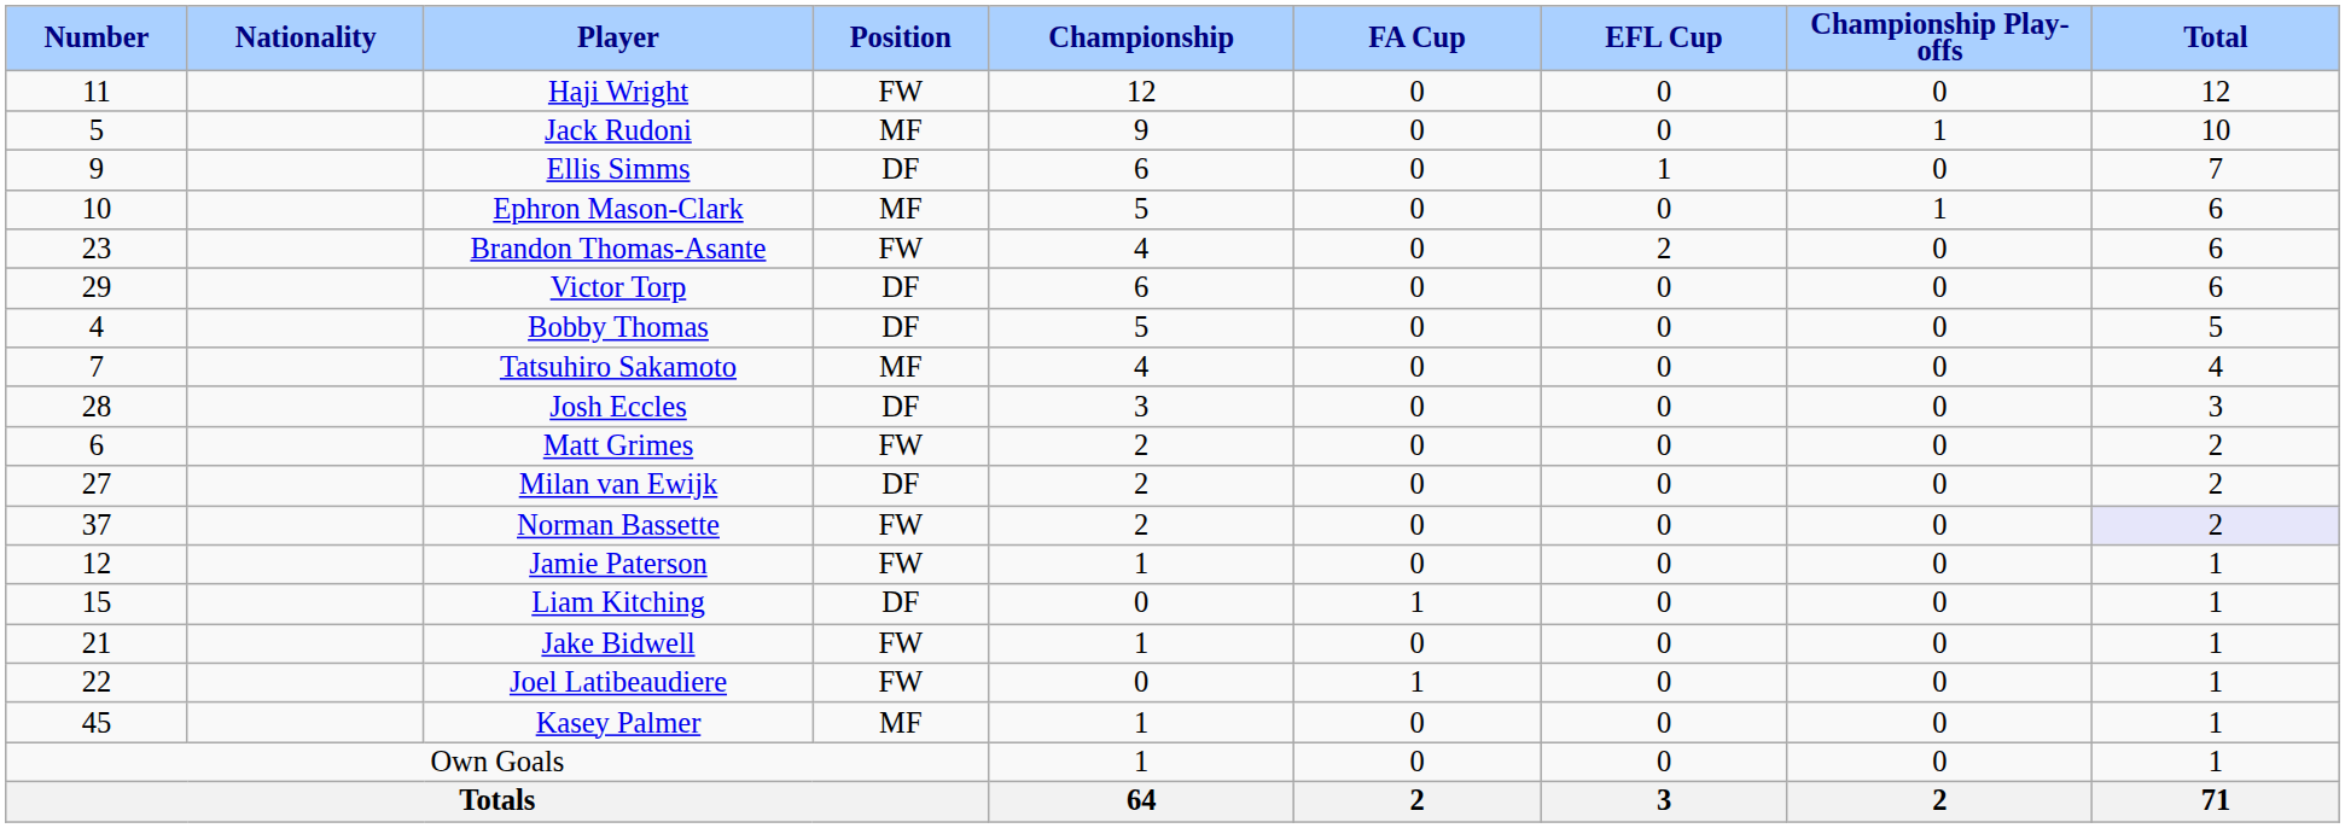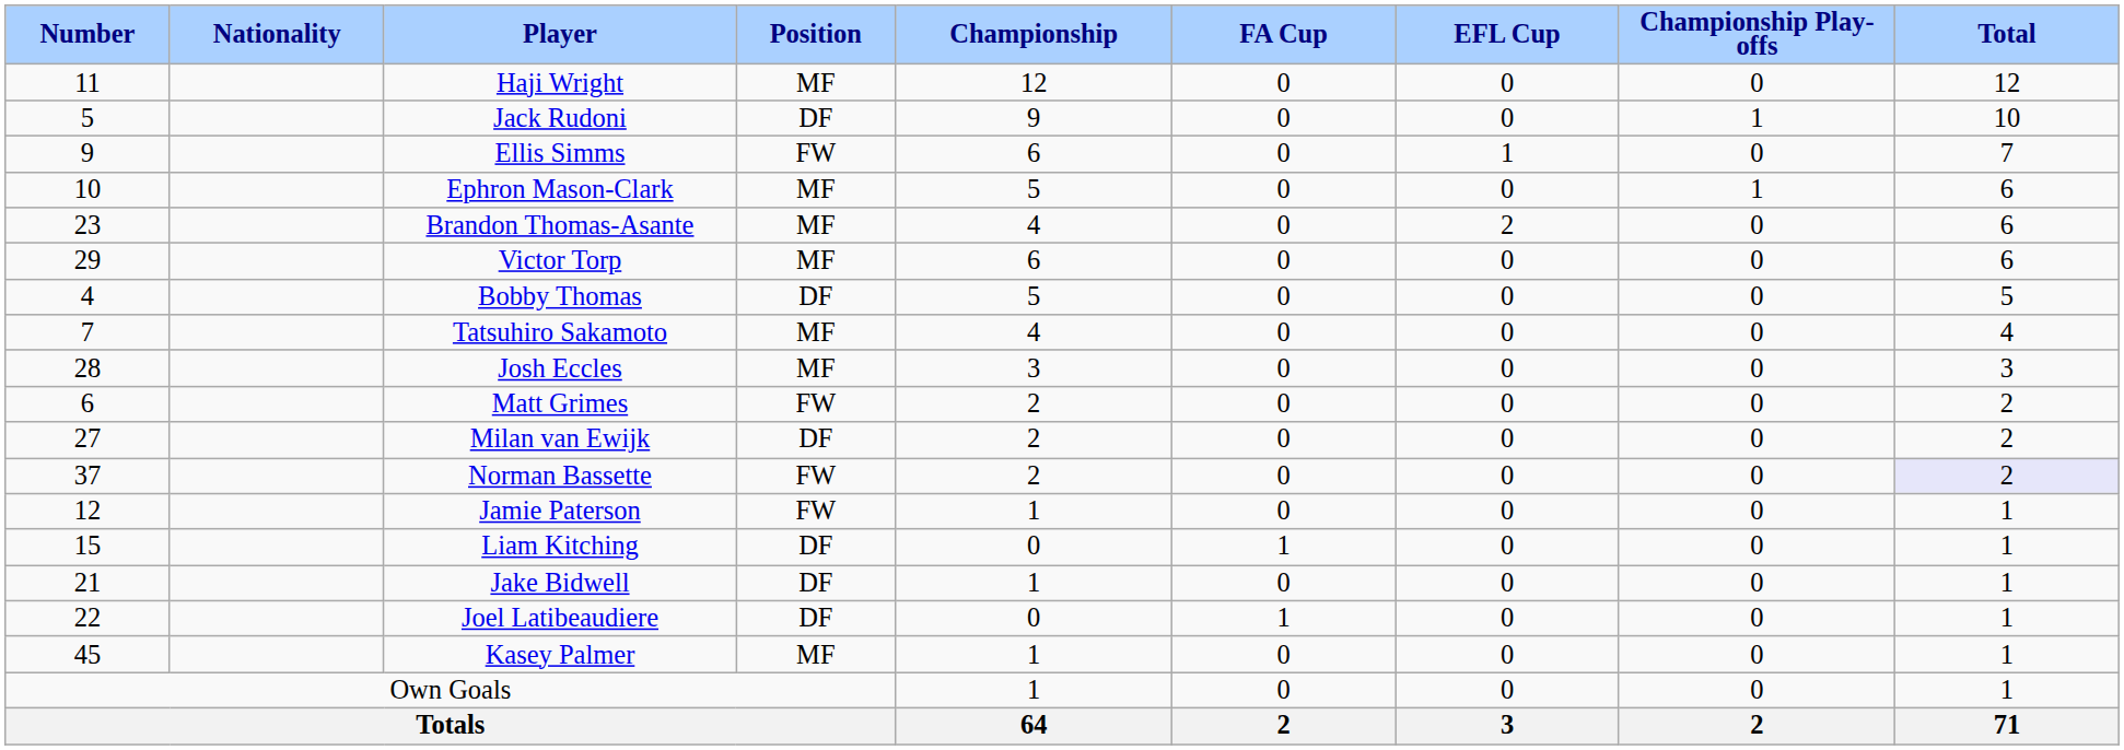Haji Wright | Position: FW -> MF
Jack Rudoni | Position: MF -> DF
Ellis Simms | Position: DF -> FW
Brandon Thomas-Asante | Position: FW -> MF
Victor Torp | Position: DF -> MF
Josh Eccles | Position: DF -> MF
Jake Bidwell | Position: FW -> DF
Joel Latibeaudiere | Position: FW -> DF
